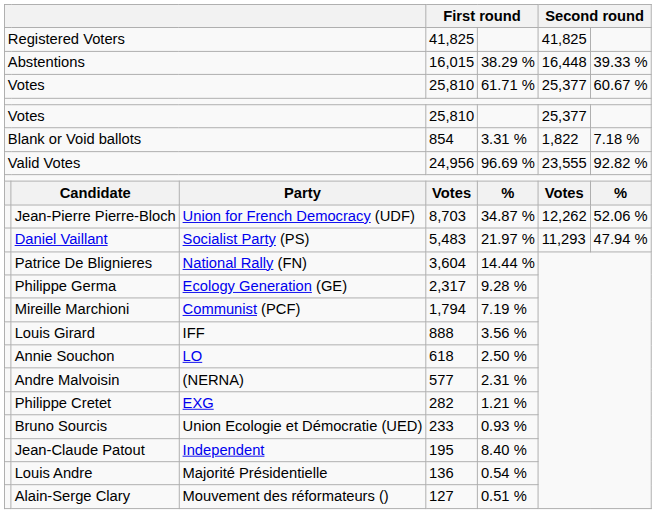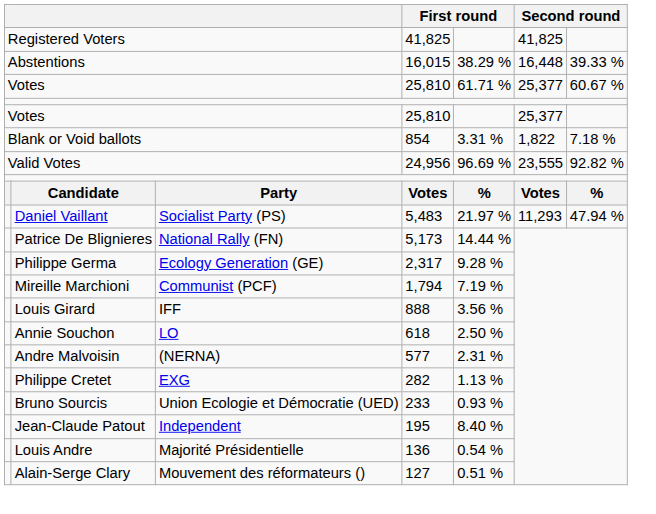- row: Jean-Pierre Pierre-Bloch | Union for French Democracy (UDF) | 8,703 | 34.87 % | 12,262 | 52.06 %
Patrice De Blignieres | column 4: 3,604 -> 5,173
Philippe Cretet | column 5: 1.21 % -> 1.13 %
